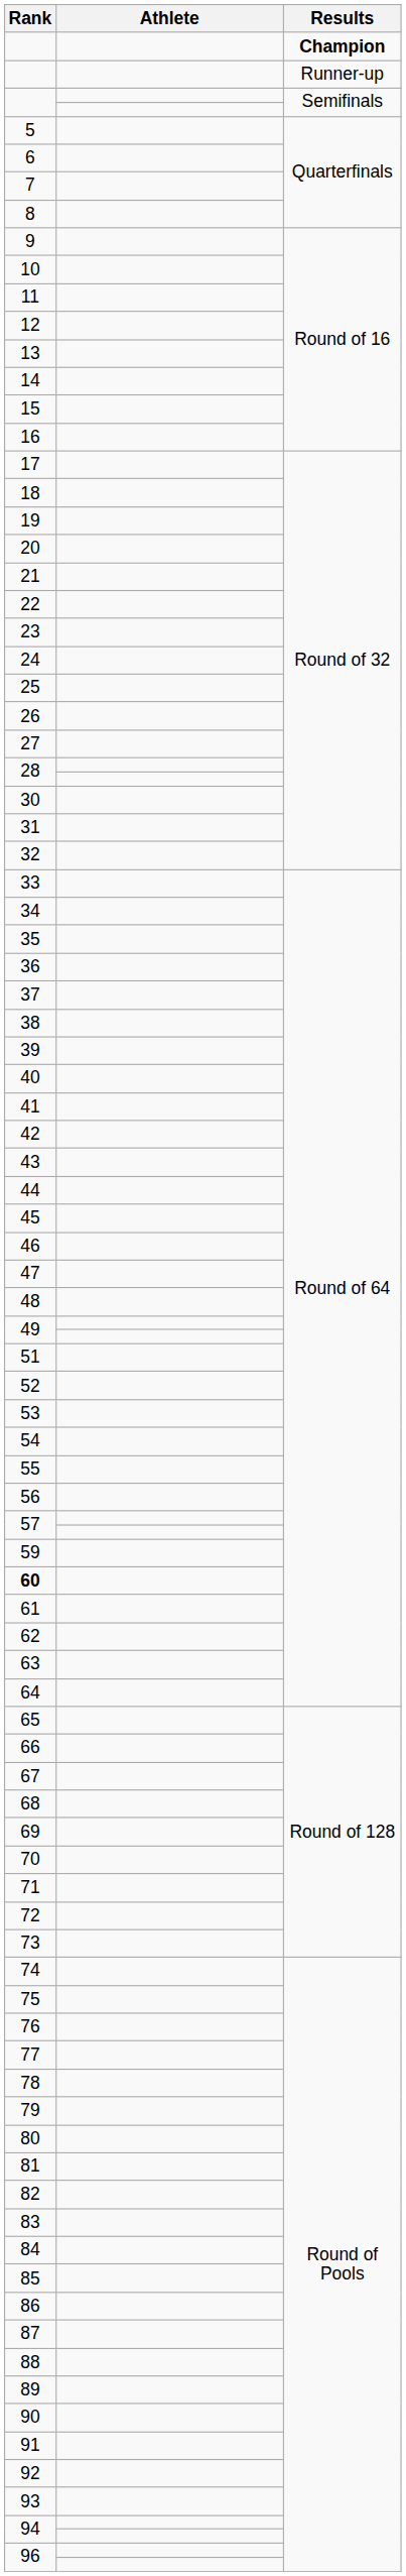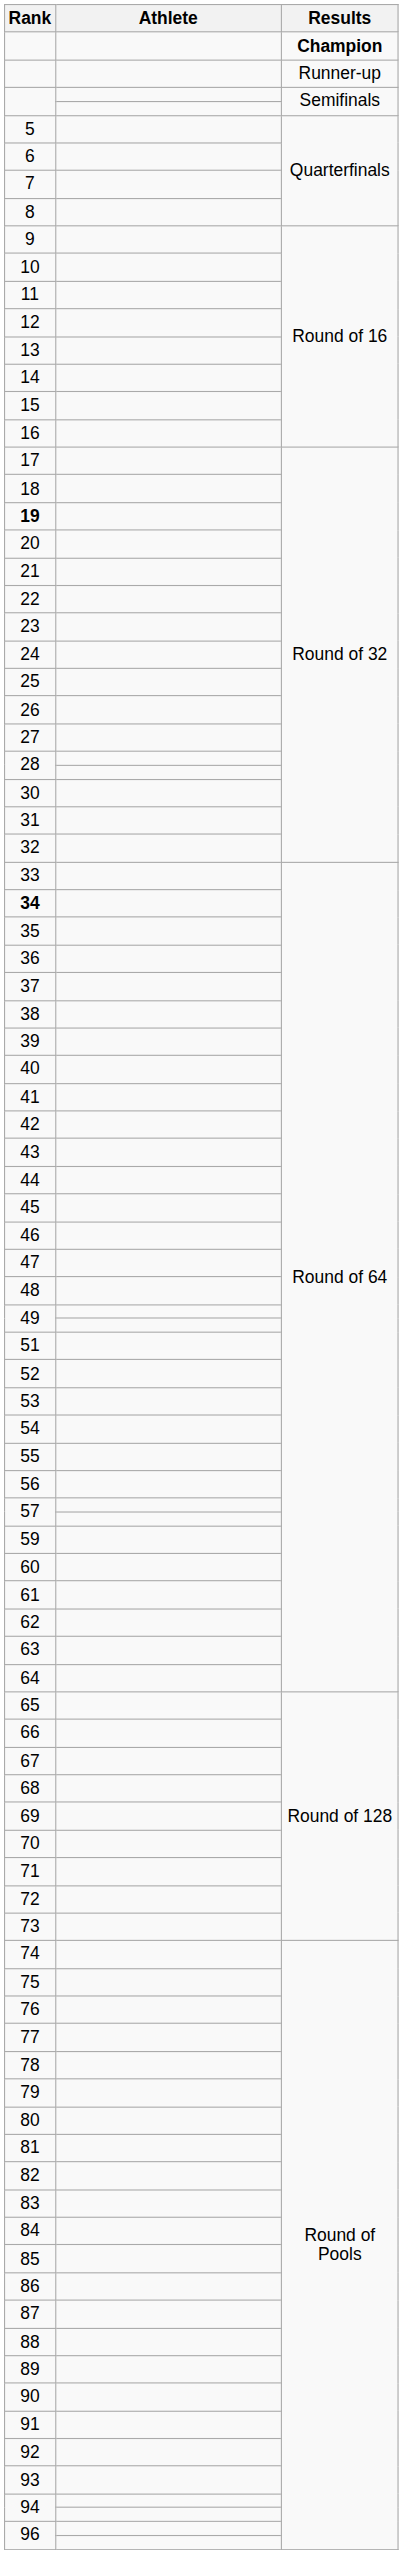19 | Rank: normal -> bold
34 | Rank: normal -> bold
60 | Rank: bold -> normal
